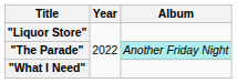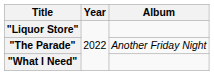"The Parade" | Album: paleturquoise background -> no background
